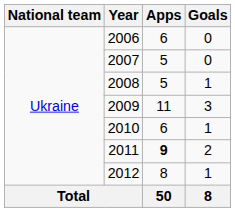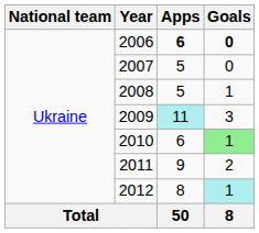2006 | Apps: normal -> bold
2006 | Goals: normal -> bold
2009 | Apps: no background -> paleturquoise background
2010 | Goals: no background -> lightgreen background
2011 | Apps: bold -> normal
2012 | Goals: no background -> paleturquoise background
